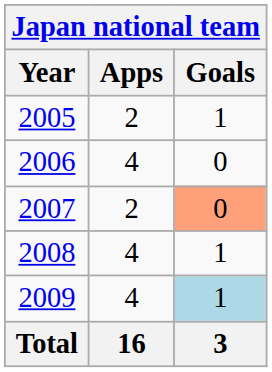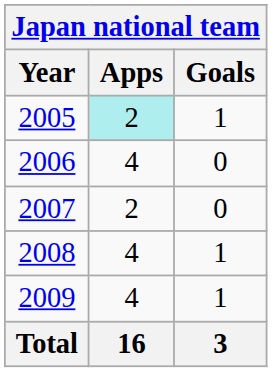2005 | Apps: no background -> paleturquoise background
2007 | Goals: lightsalmon background -> no background
2009 | Goals: lightblue background -> no background
